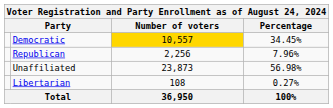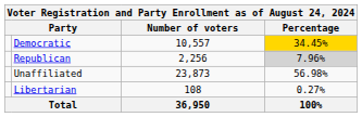Democratic | Number of voters: gold background -> no background
Democratic | Percentage: no background -> gold background
Republican | Percentage: no background -> lightgrey background
